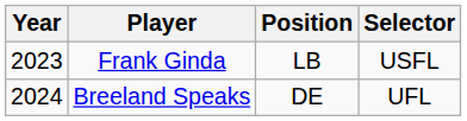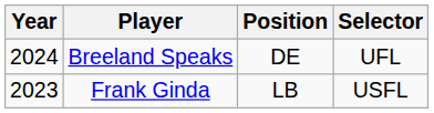rows swapped: Frank Ginda <-> Breeland Speaks
